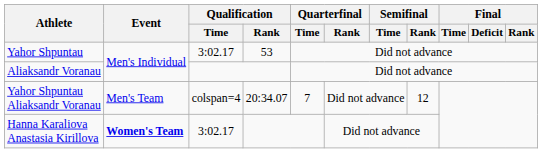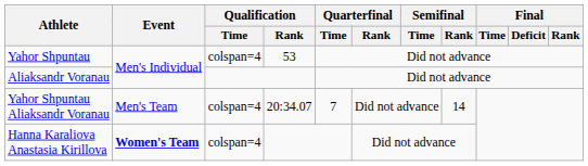Yahor Shpuntau | Qualification / Time: 3:02.17 -> colspan=4
Yahor Shpuntau Aliaksandr Voranau | Semifinal / Rank: 12 -> 14
Hanna Karaliova Anastasia Kirillova | Qualification / Time: 3:02.17 -> colspan=4
